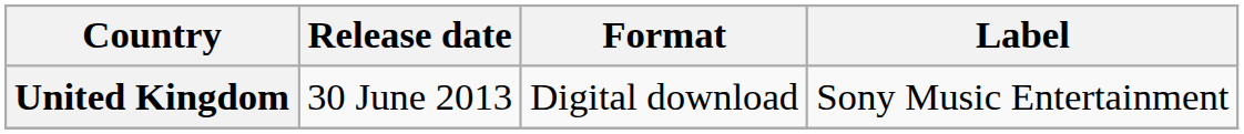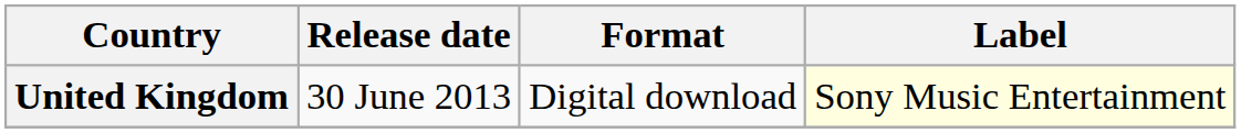United Kingdom | Label: no background -> lightyellow background
